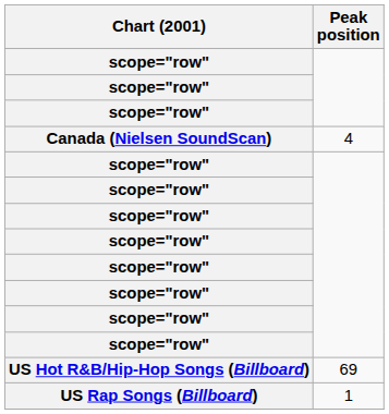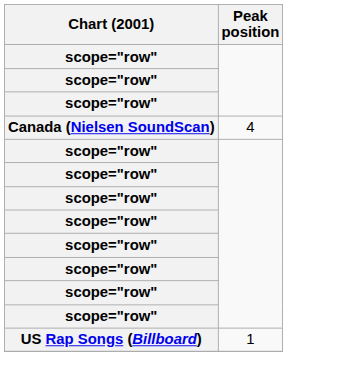- row: US Hot R&B/Hip-Hop Songs (Billboard) | 69
